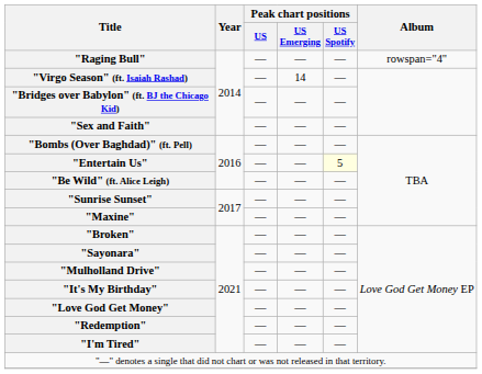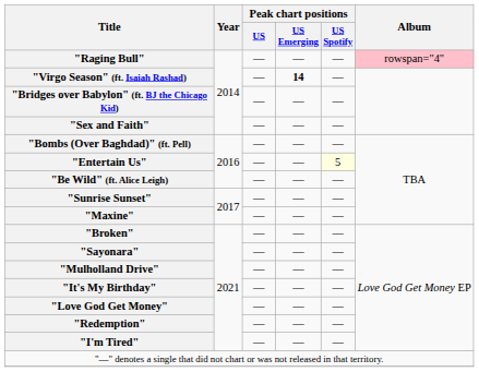"Raging Bull" | Album: no background -> pink background
"Virgo Season" (ft. Isaiah Rashad) | Peak chart positions / US Emerging: normal -> bold
